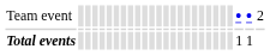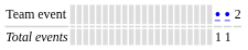row 2 | column 1: bold -> normal
